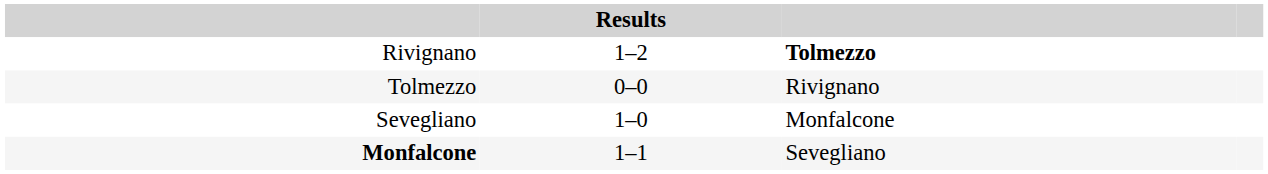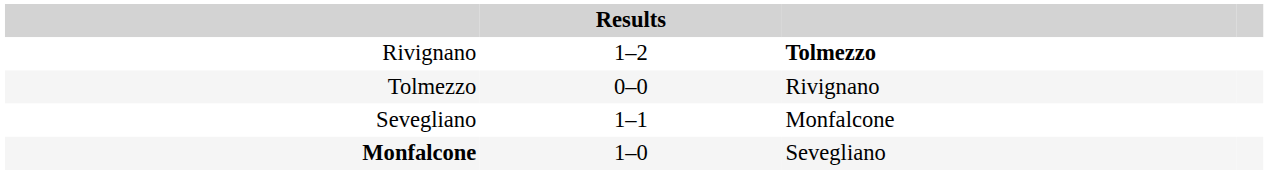row 4 | Results: 1–0 -> 1–1
row 5 | Results: 1–1 -> 1–0
